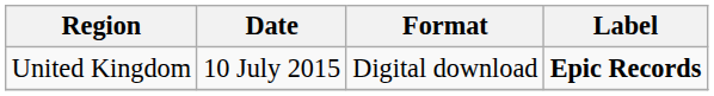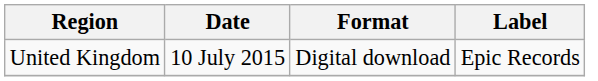United Kingdom | Label: bold -> normal
